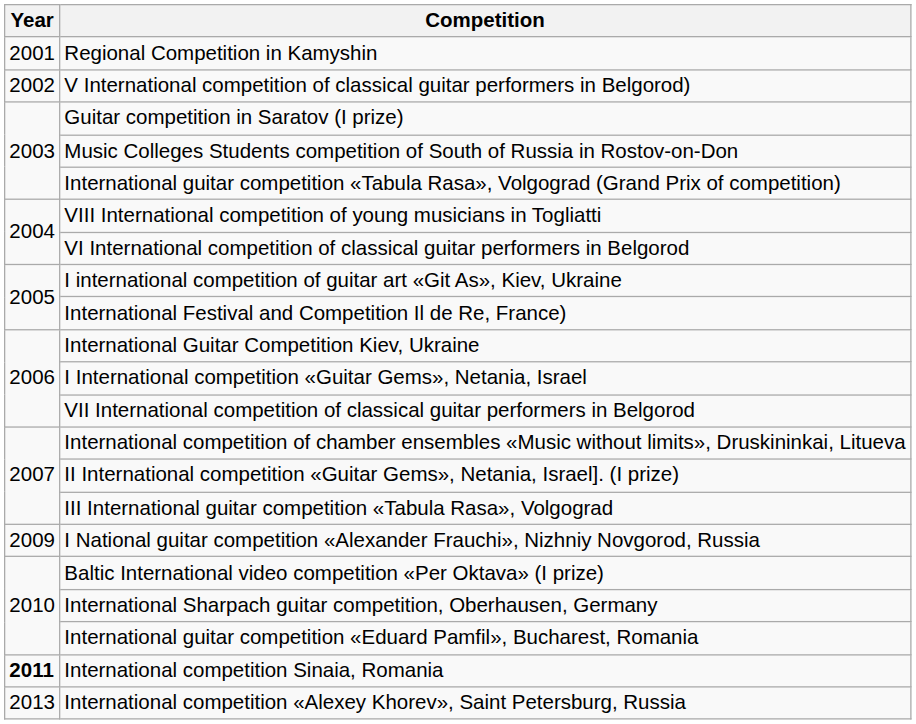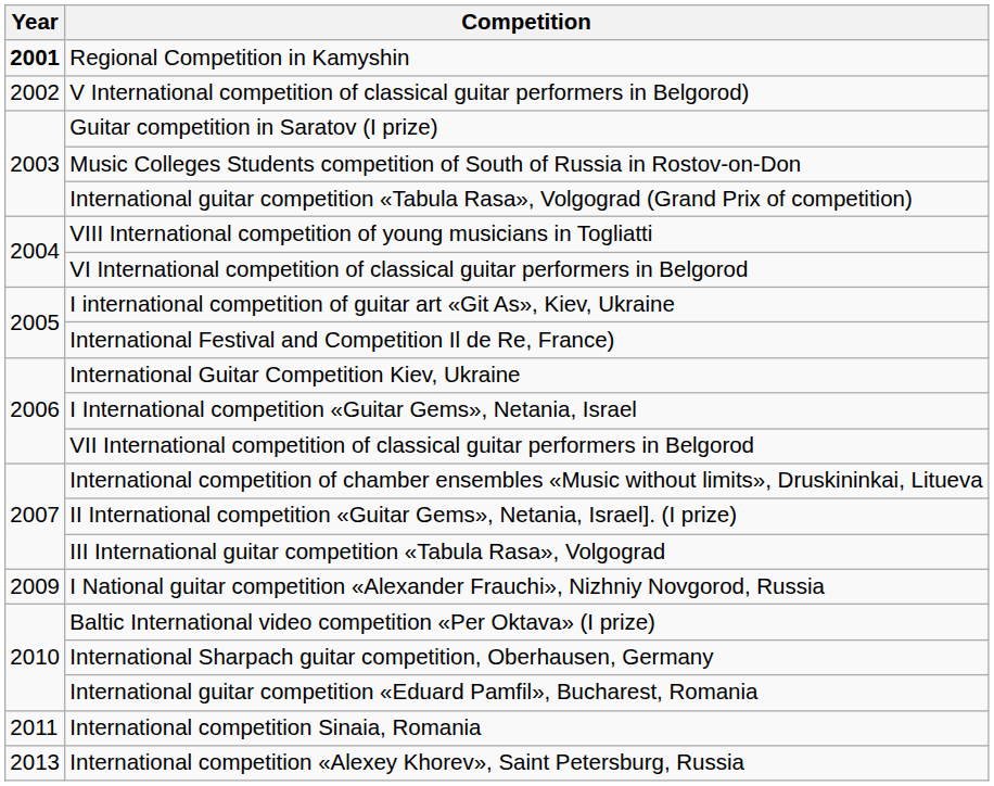Regional Competition in Kamyshin | Year: normal -> bold
International competition Sinaia, Romania | Year: bold -> normal
